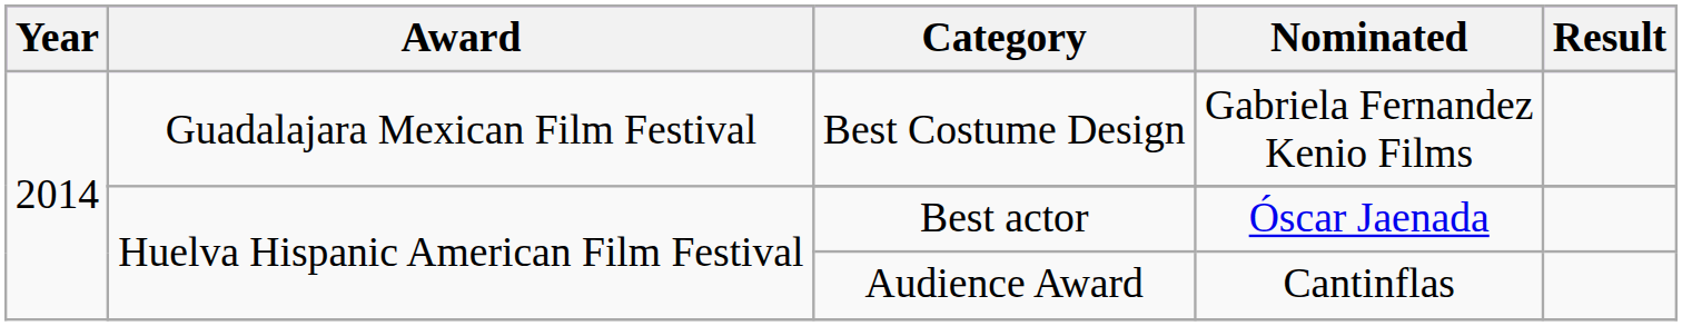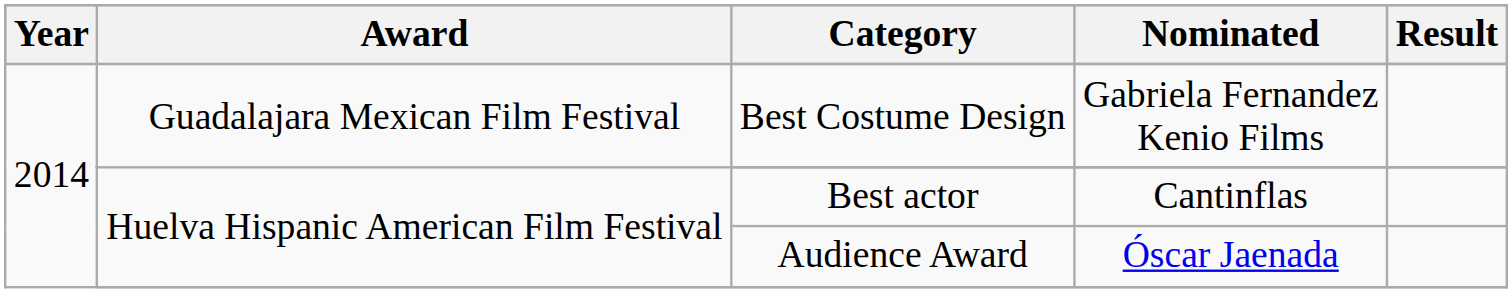Best actor | Nominated: Óscar Jaenada -> Cantinflas
Audience Award | Nominated: Cantinflas -> Óscar Jaenada
